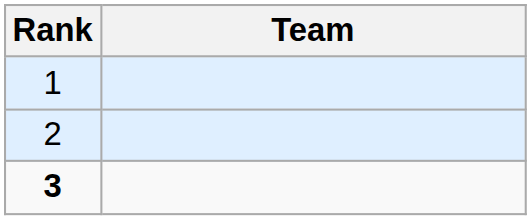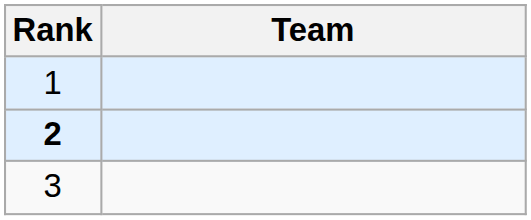2 | Rank: normal -> bold
3 | Rank: bold -> normal
